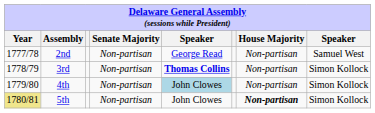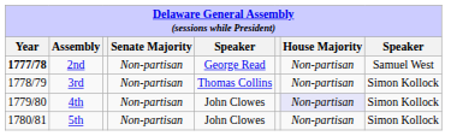2nd | Year: normal -> bold
3rd | column 5: bold -> normal
4th | column 5: lightblue background -> no background
4th | House Majority: no background -> lavender background
5th | Year: khaki background -> no background
5th | House Majority: bold -> normal
